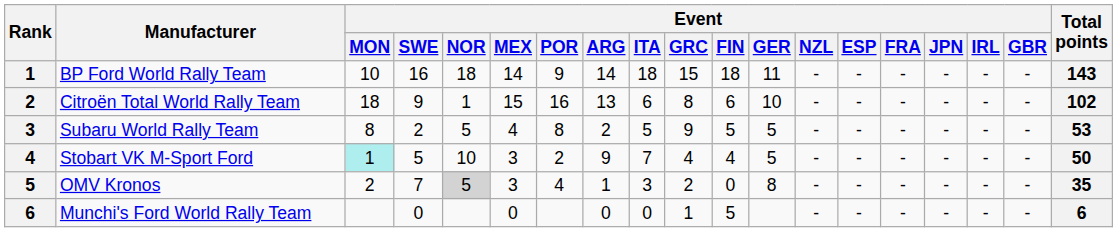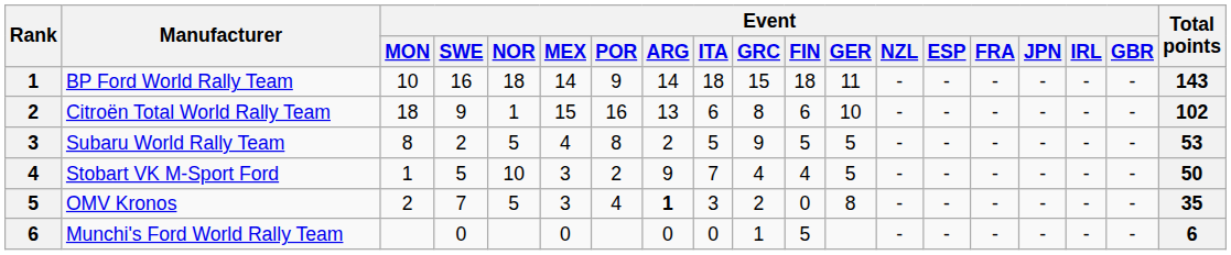Stobart VK M-Sport Ford | Event / MON: paleturquoise background -> no background
OMV Kronos | Event / NOR: lightgrey background -> no background
OMV Kronos | Event / ARG: normal -> bold
